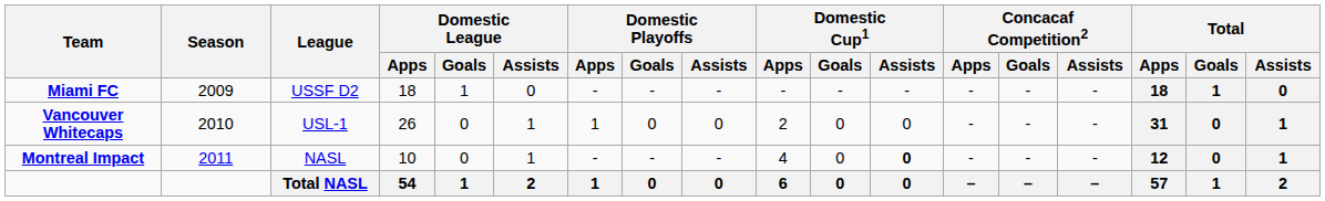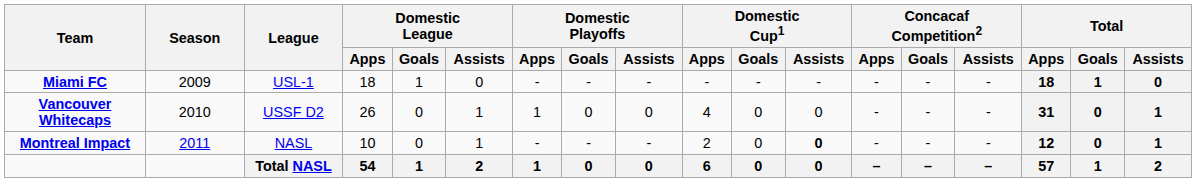Miami FC | League: USSF D2 -> USL-1
Vancouver Whitecaps | League: USL-1 -> USSF D2
Vancouver Whitecaps | Domestic Cup1 / Apps: 2 -> 4
Montreal Impact | Domestic Cup1 / Apps: 4 -> 2
